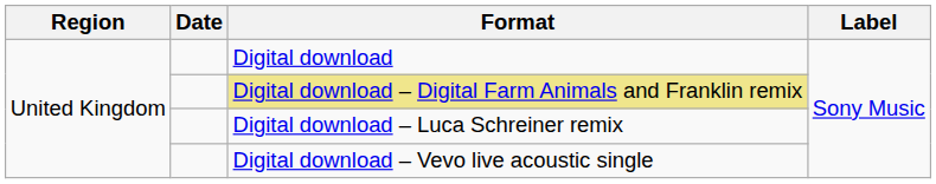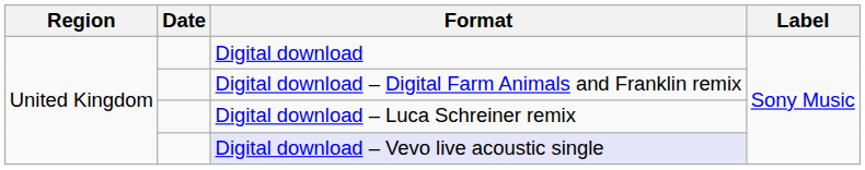Digital download – Digital Farm Animals and Franklin remix | Format: khaki background -> no background
Digital download – Vevo live acoustic single | Format: no background -> lavender background
